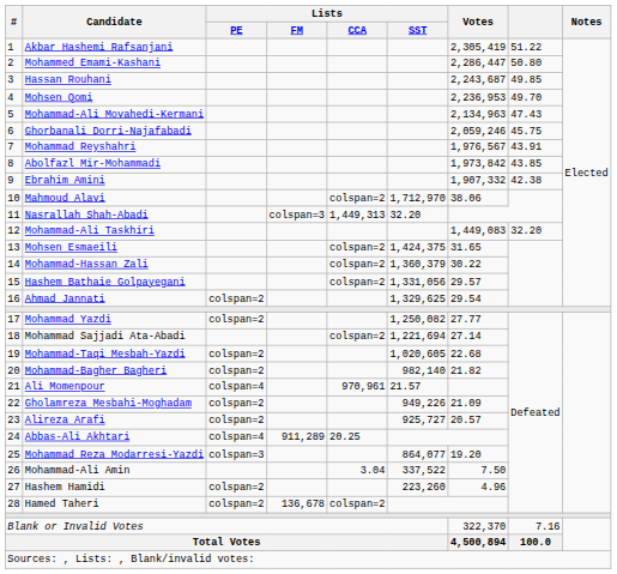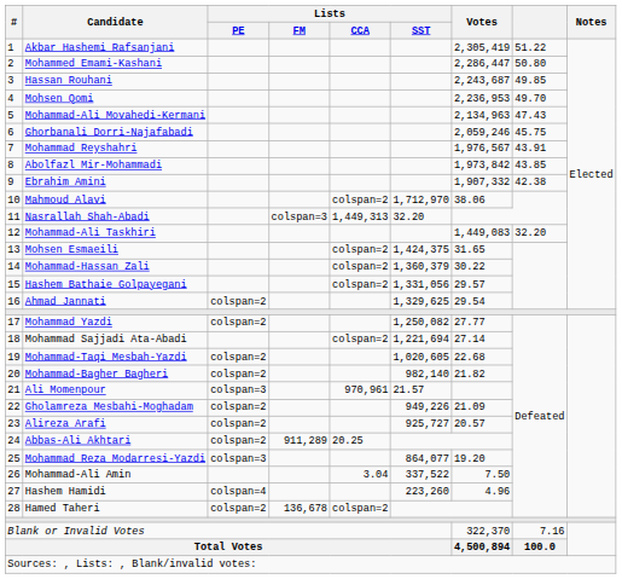Ali Momenpour | Lists / PE: colspan=4 -> colspan=3
Abbas-Ali Akhtari | Lists / PE: colspan=4 -> colspan=2
Hashem Hamidi | Lists / PE: colspan=2 -> colspan=4
